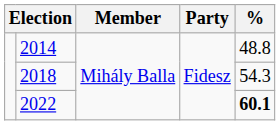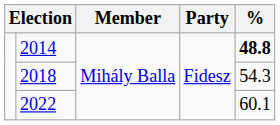2014 | %: normal -> bold
2022 | %: bold -> normal
